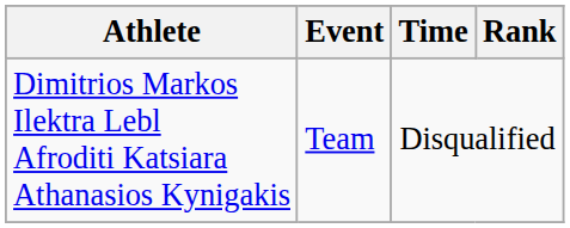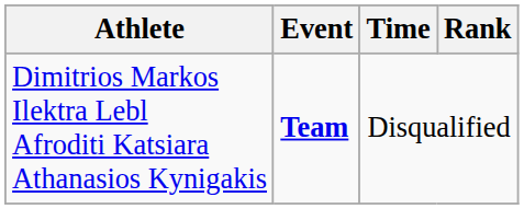row 2 | Event: normal -> bold
